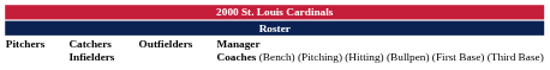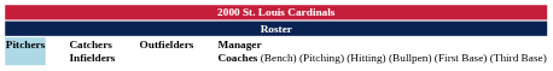Pitchers | column 1: no background -> lightblue background
